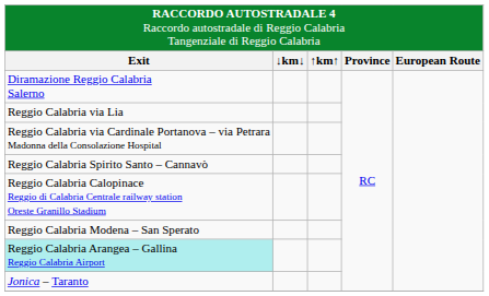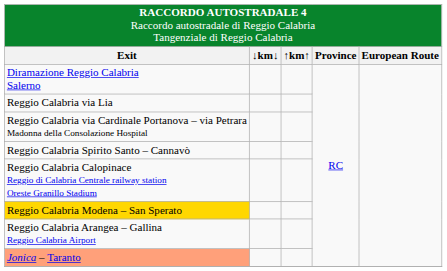Reggio Calabria Modena – San Sperato | column 1: no background -> gold background
Reggio Calabria Arangea – Gallina Reggio Calabria Airport | column 1: paleturquoise background -> no background
Jonica – Taranto | column 1: no background -> lightsalmon background
